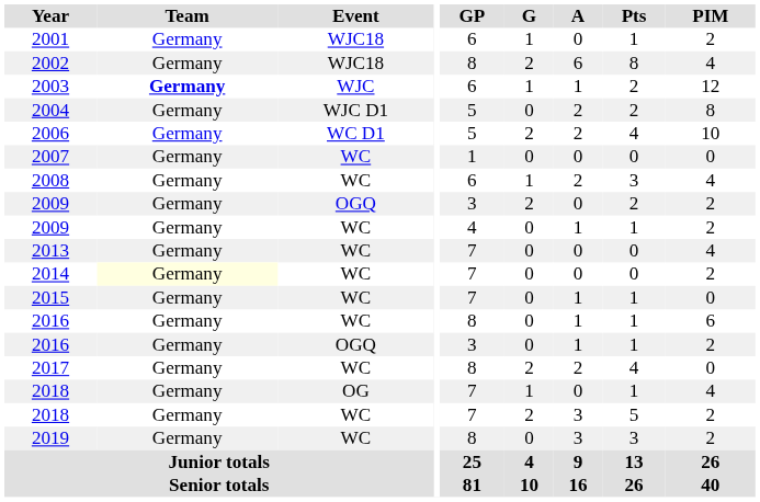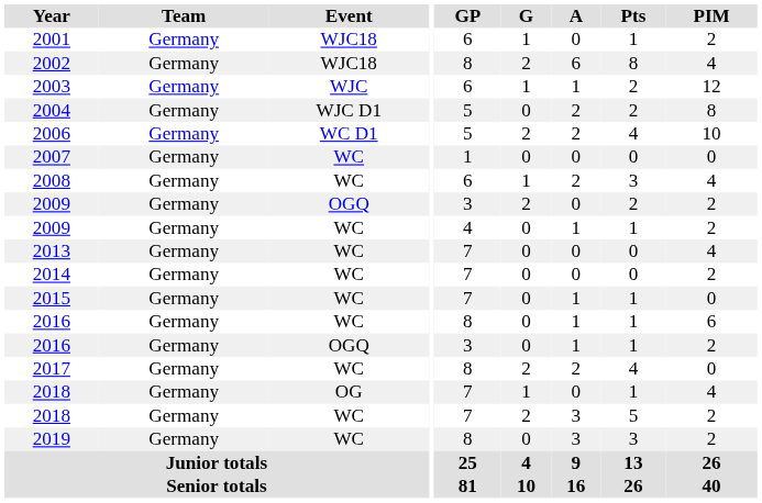2003 | Team: bold -> normal
2014 | Team: lightyellow background -> no background
